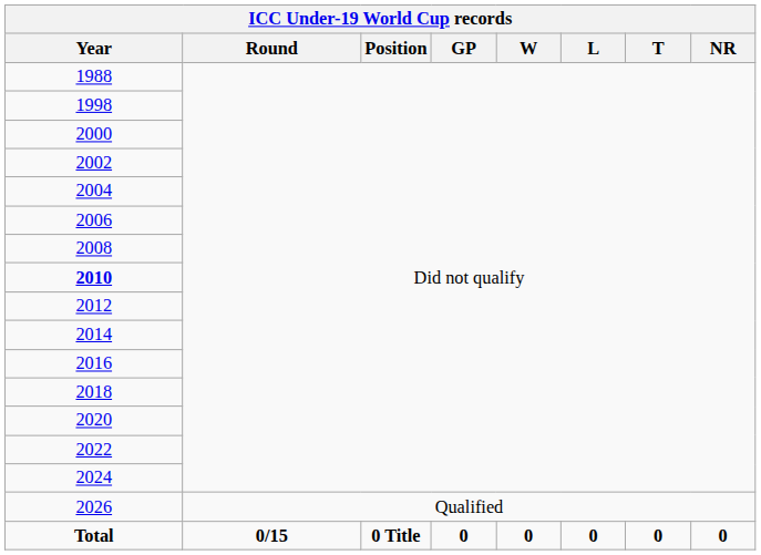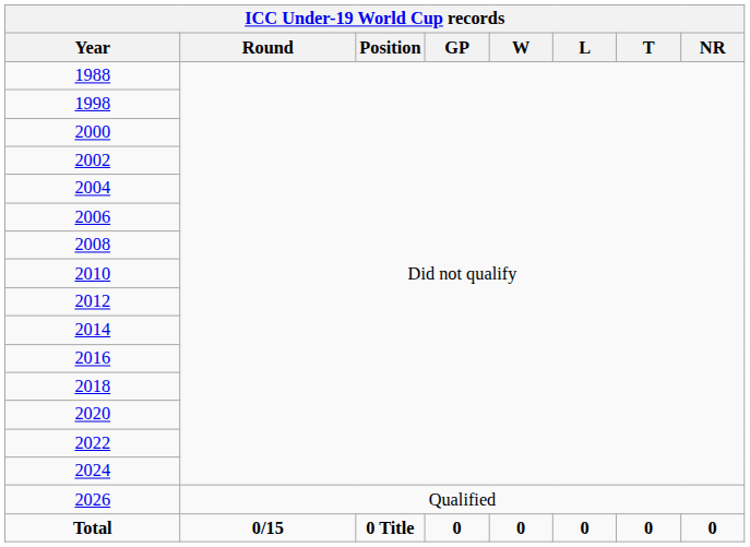2010 | Year: bold -> normal
